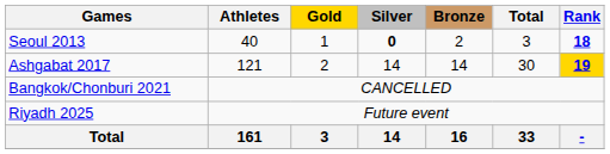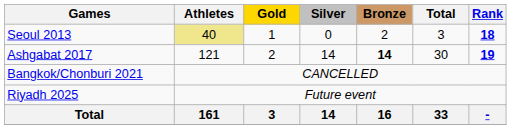Seoul 2013 | Athletes: no background -> khaki background
Seoul 2013 | Silver: bold -> normal
Ashgabat 2017 | Bronze: normal -> bold
Ashgabat 2017 | Rank: gold background -> no background
